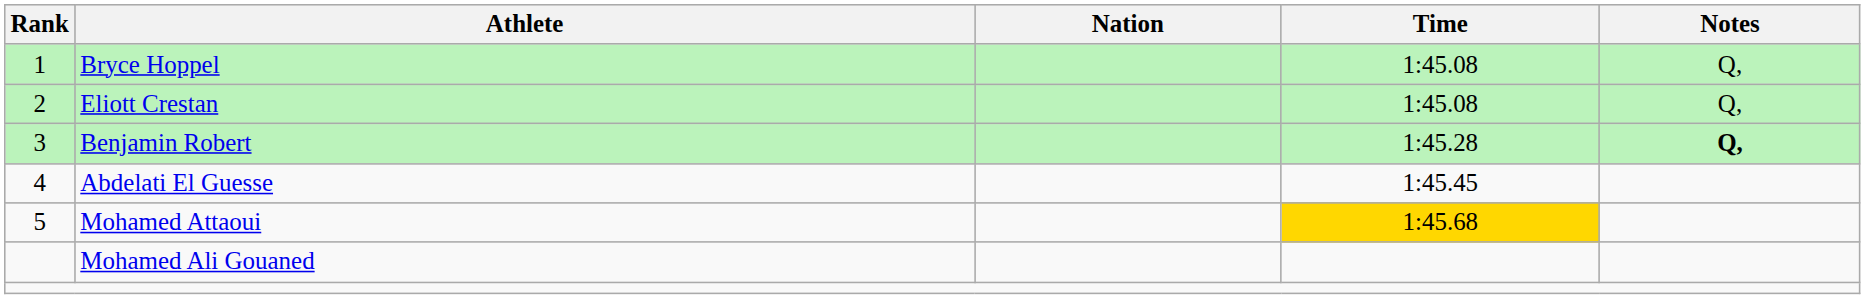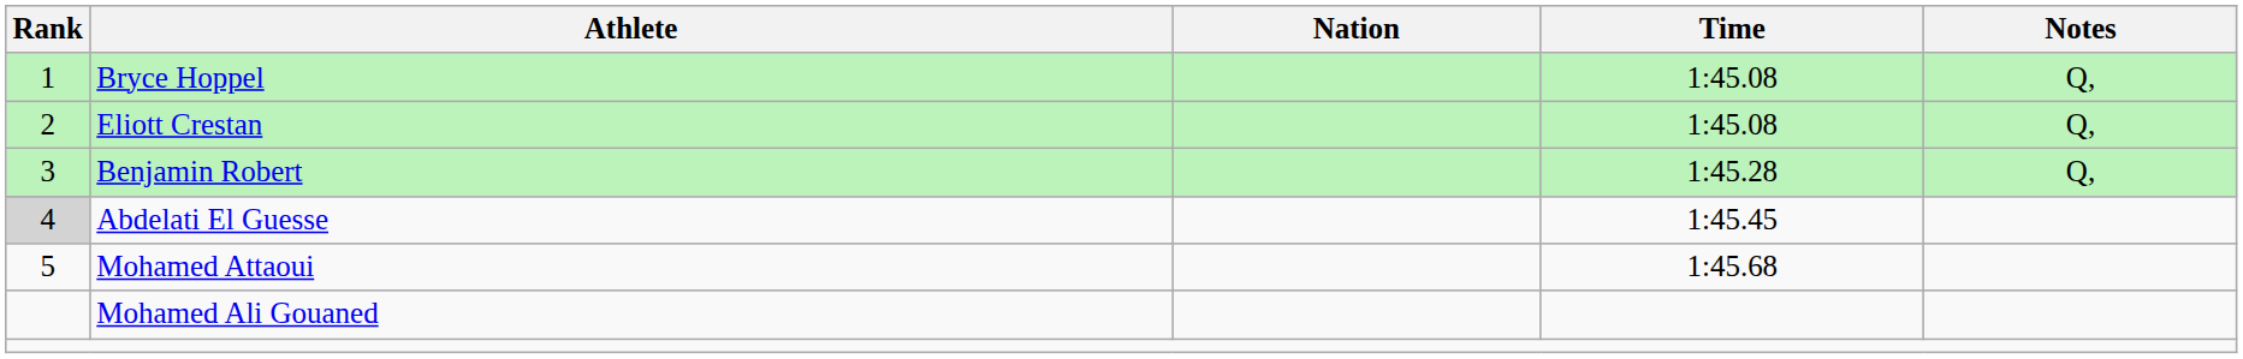Benjamin Robert | Notes: bold -> normal
Abdelati El Guesse | Rank: no background -> lightgrey background
Mohamed Attaoui | Time: gold background -> no background
